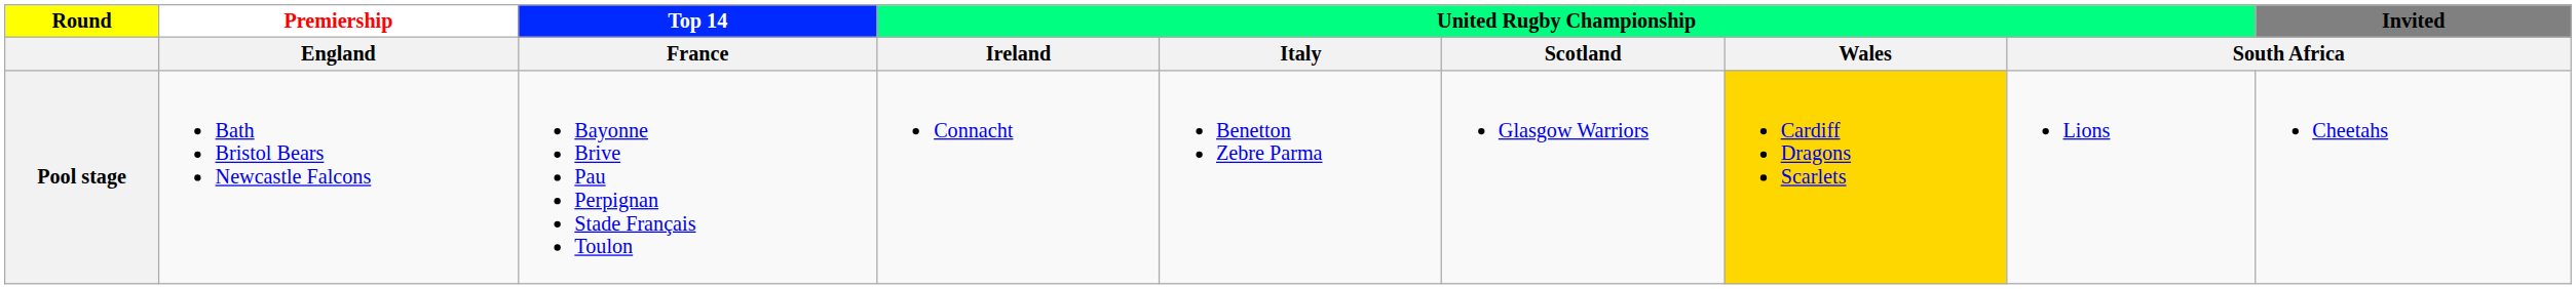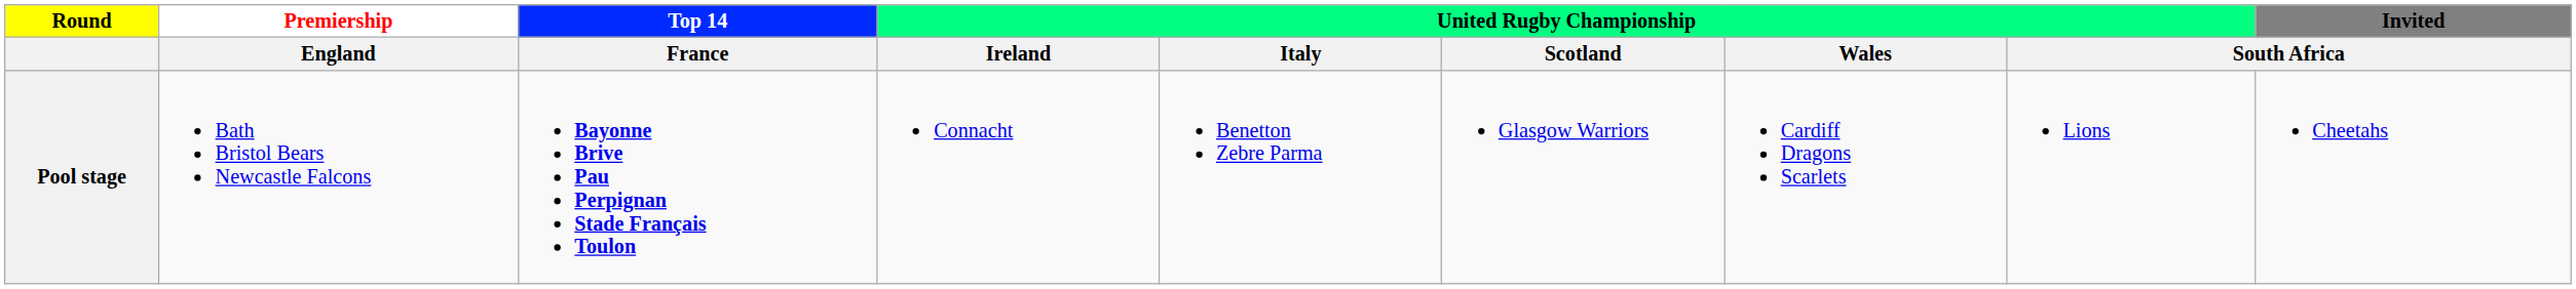Pool stage | Top 14 / France: normal -> bold
Pool stage | United Rugby Championship / Wales: gold background -> no background
